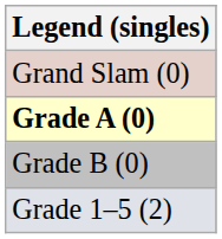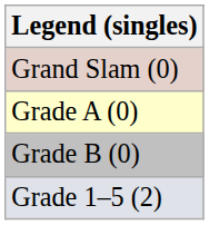row 3 | column 1: bold -> normal
